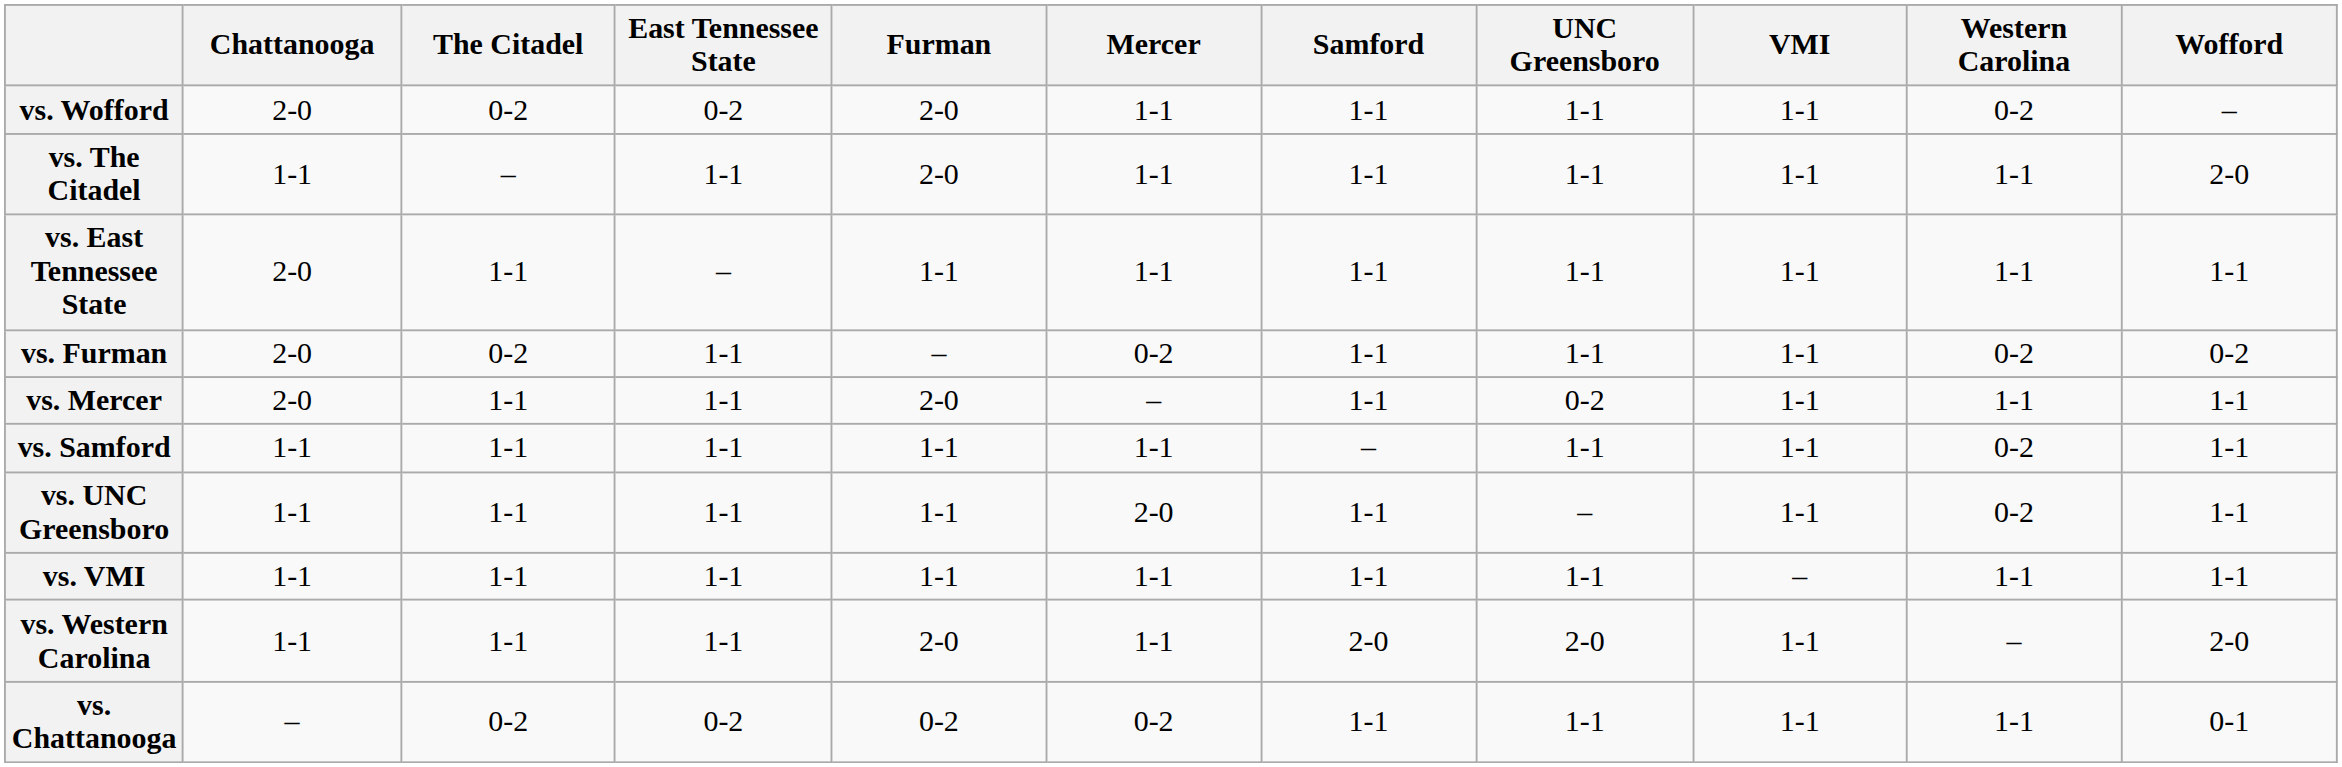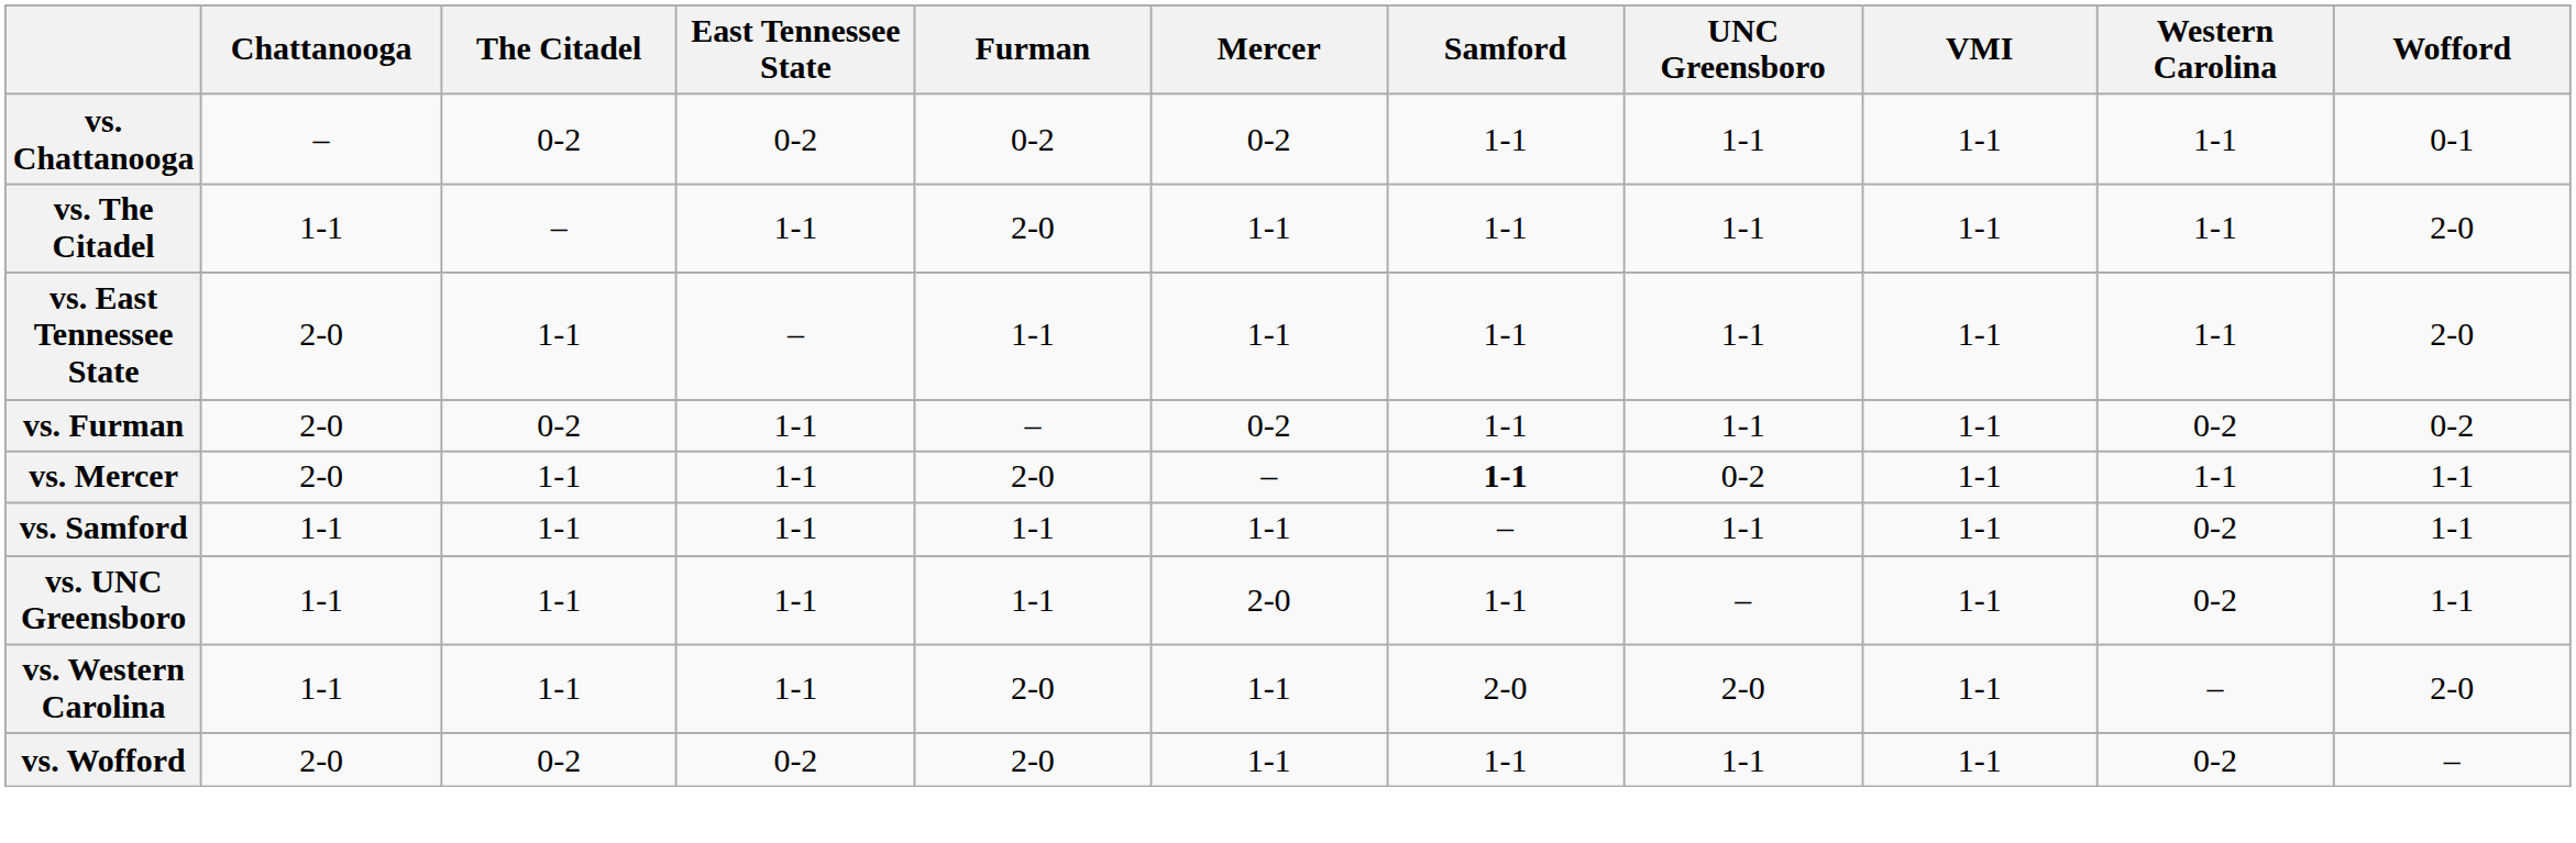rows swapped: vs. Chattanooga <-> vs. Wofford
vs. East Tennessee State | Wofford: 1-1 -> 2-0
vs. Mercer | Samford: normal -> bold
- row: vs. VMI | 1-1 | 1-1 | 1-1 | 1-1 | 1-1 | 1-1 | 1-1 | – | 1-1 | 1-1
